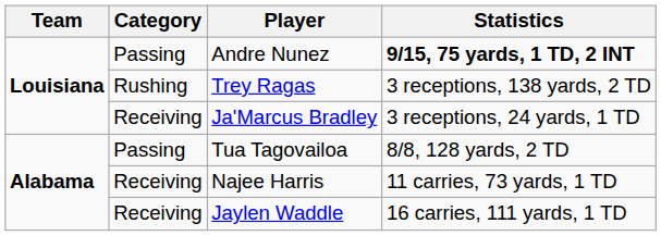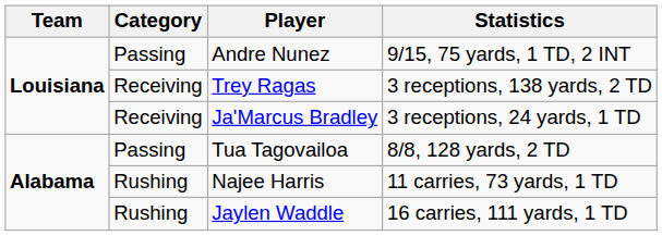Andre Nunez | Statistics: bold -> normal
Trey Ragas | Category: Rushing -> Receiving
Najee Harris | Category: Receiving -> Rushing
Jaylen Waddle | Category: Receiving -> Rushing
